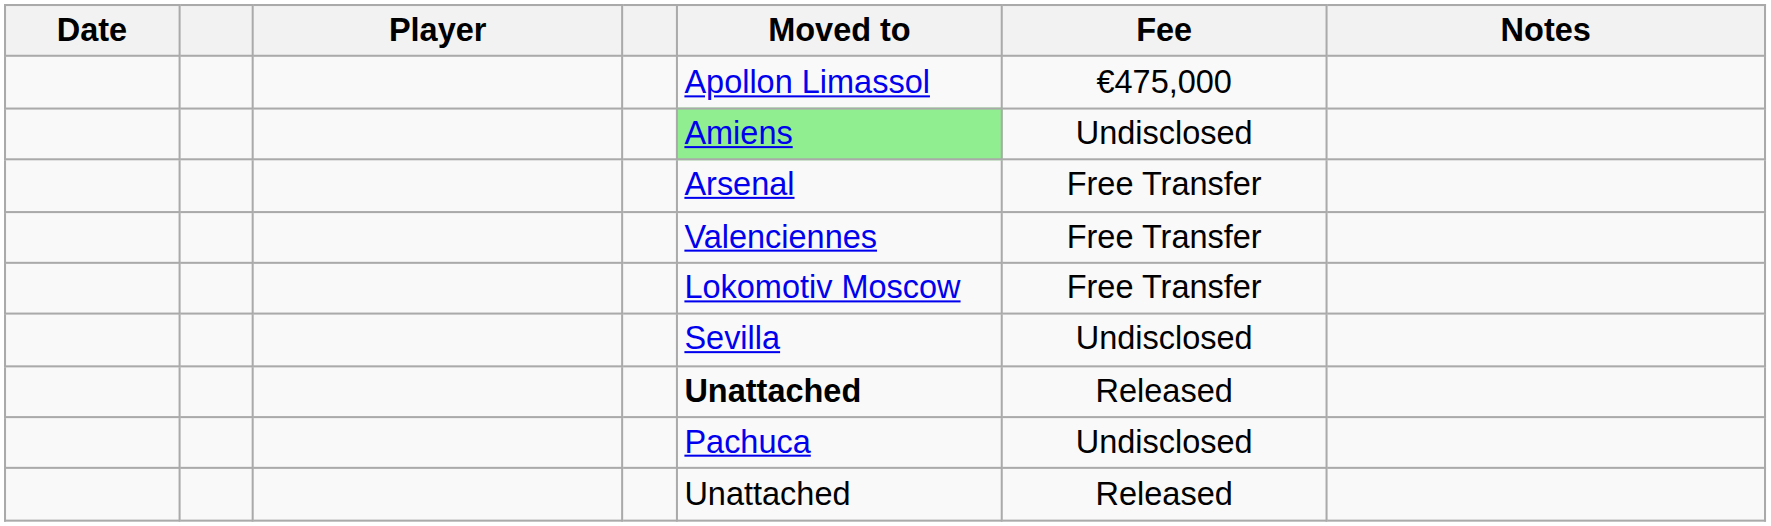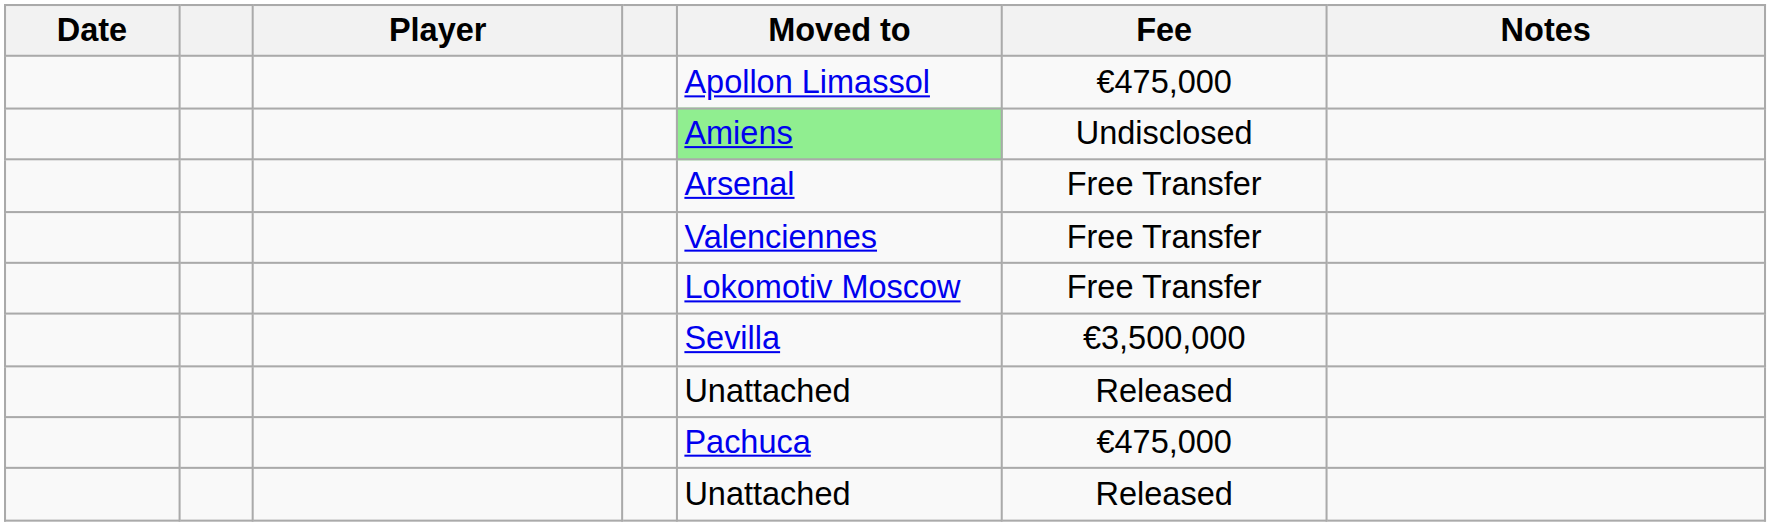row 7 | Fee: Undisclosed -> €3,500,000
row 8 | Moved to: bold -> normal
row 9 | Fee: Undisclosed -> €475,000
